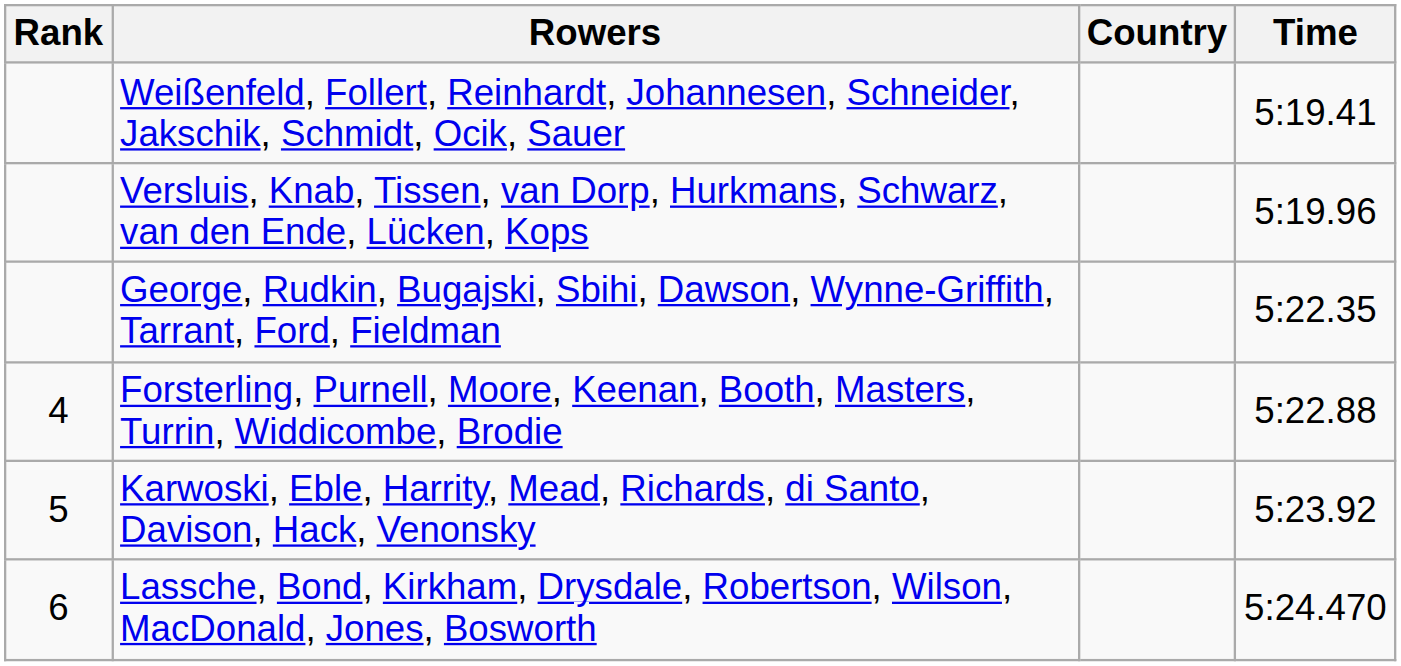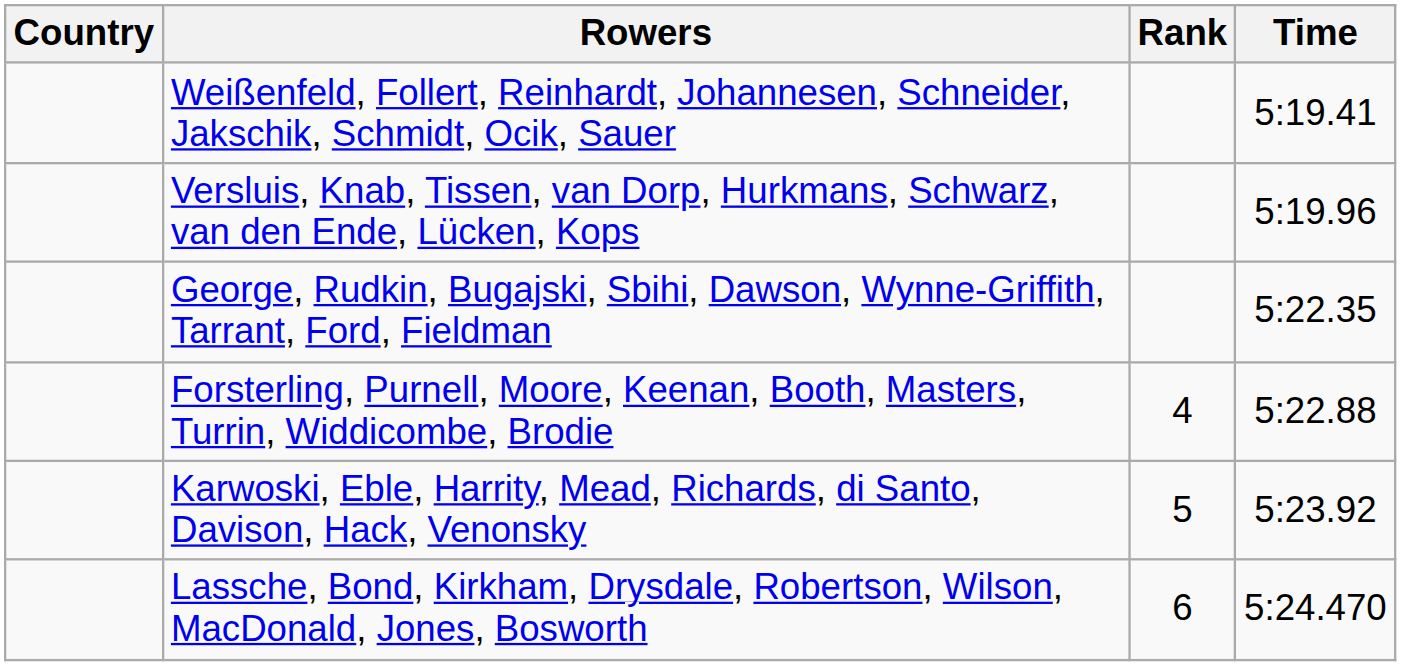columns swapped: Rank <-> Country
